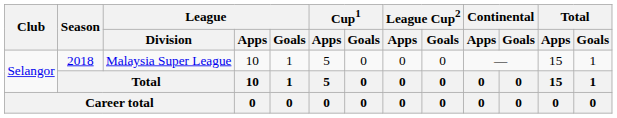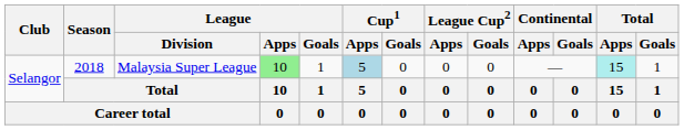Selangor / Malaysia Super League | League / Apps: no background -> lightgreen background
Selangor / Malaysia Super League | Cup1 / Apps: no background -> lightblue background
Selangor / Malaysia Super League | Total / Apps: no background -> paleturquoise background
